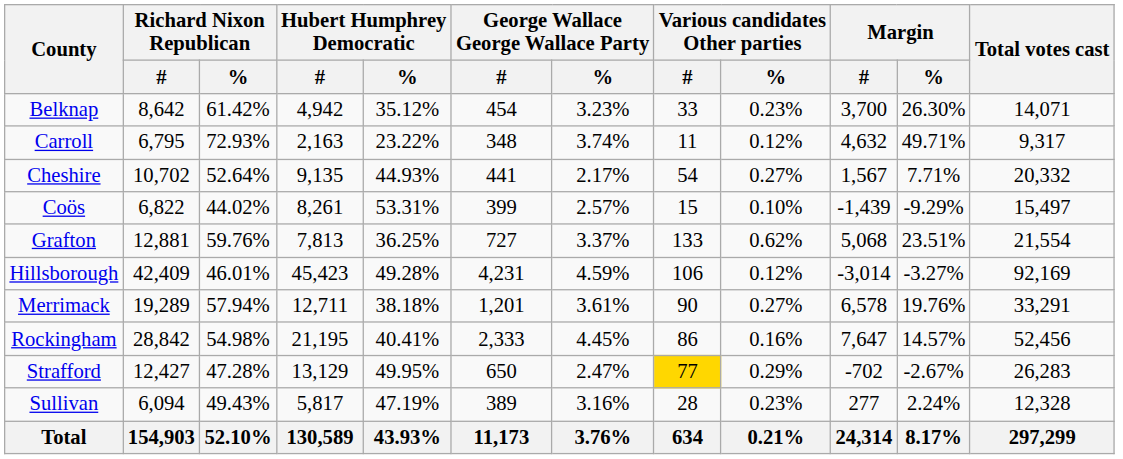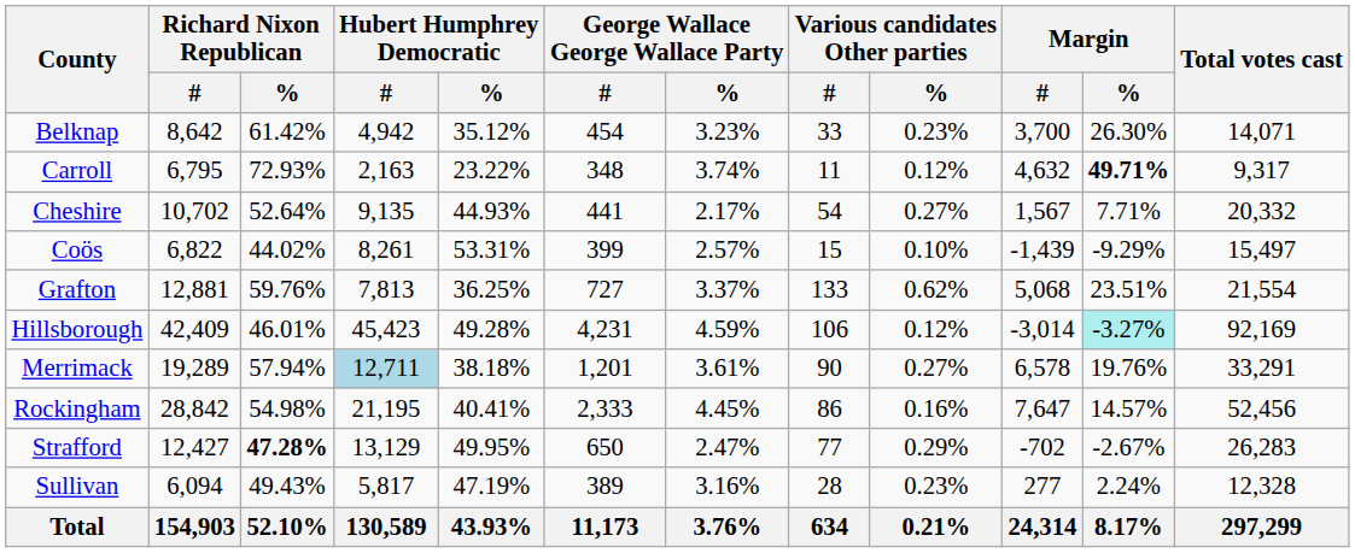Carroll | Margin / %: normal -> bold
Hillsborough | Margin / %: no background -> paleturquoise background
Merrimack | Hubert Humphrey Democratic / #: no background -> lightblue background
Strafford | Richard Nixon Republican / %: normal -> bold
Strafford | Various candidates Other parties / #: gold background -> no background
